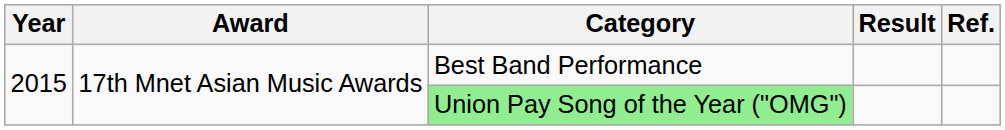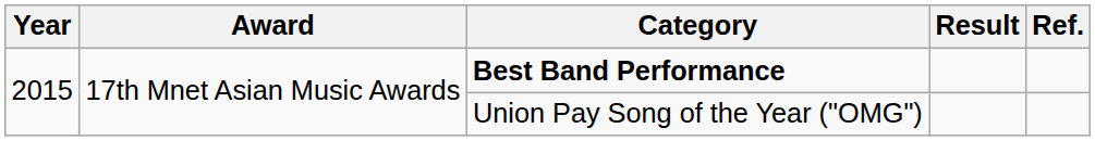Best Band Performance | Category: normal -> bold
Union Pay Song of the Year ("OMG") | Category: lightgreen background -> no background
